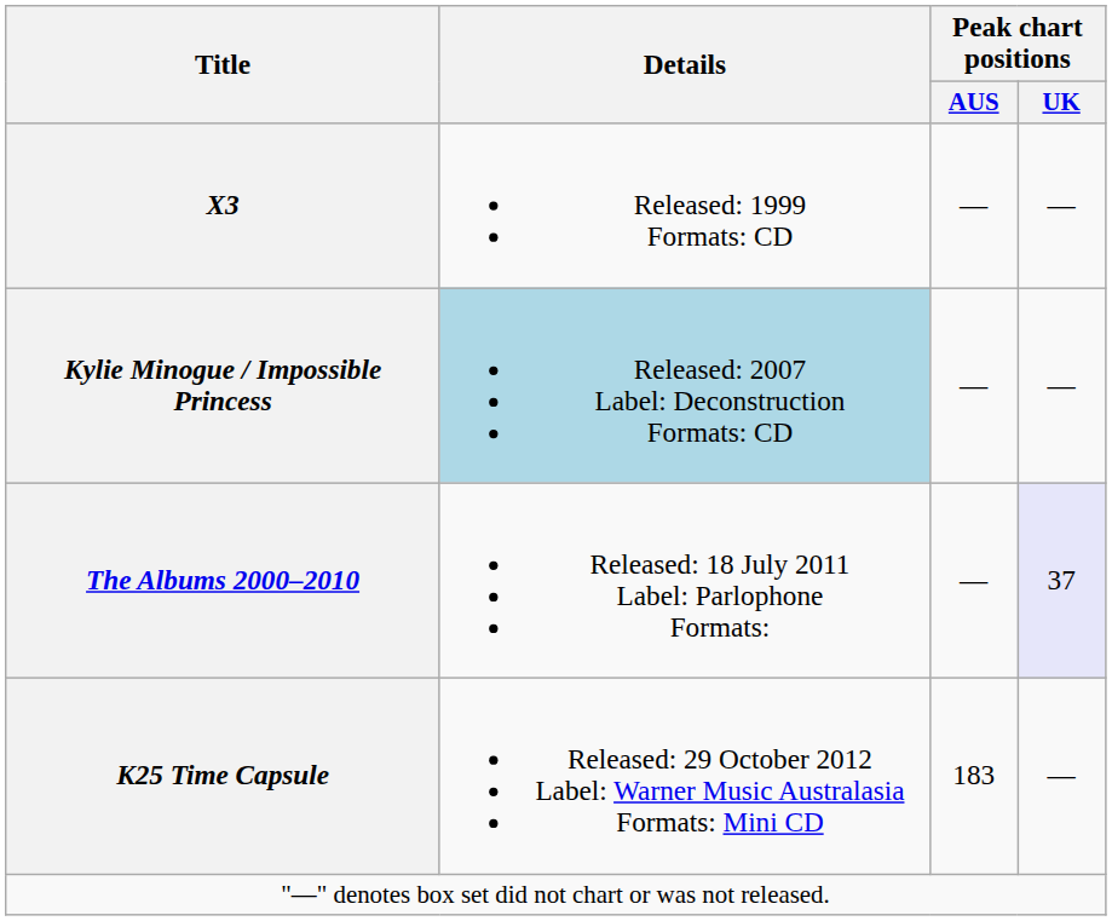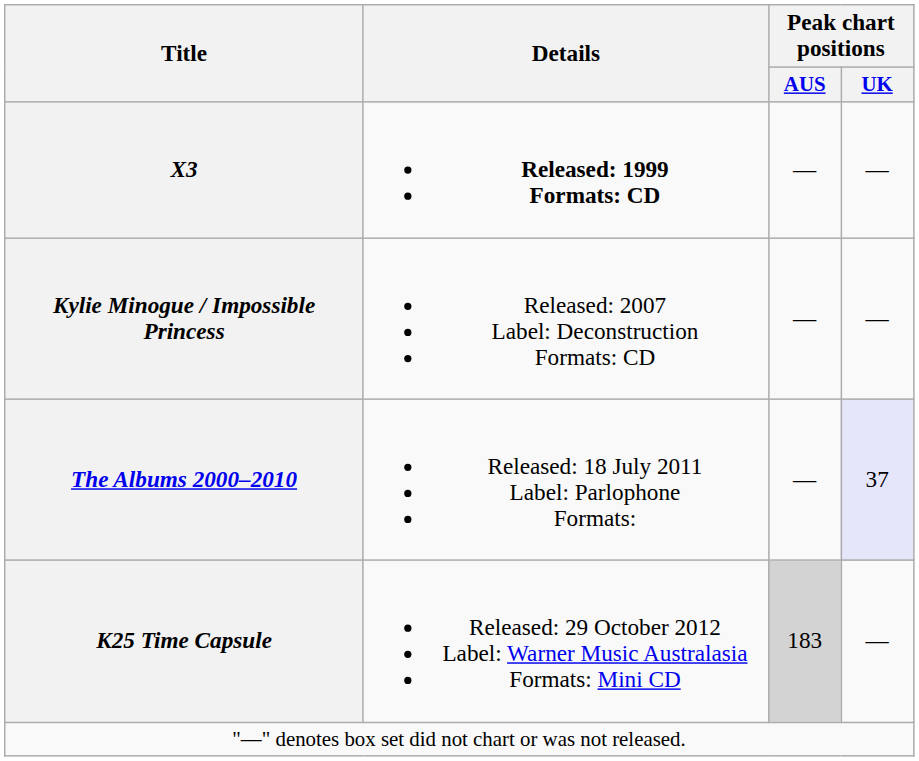X3 | Details: normal -> bold
Kylie Minogue / Impossible Princess | Details: lightblue background -> no background
K25 Time Capsule | Peak chart positions / AUS: no background -> lightgrey background
